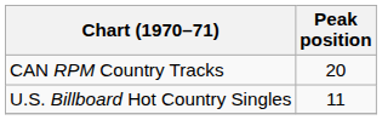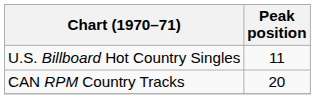rows swapped: U.S. Billboard Hot Country Singles <-> CAN RPM Country Tracks
